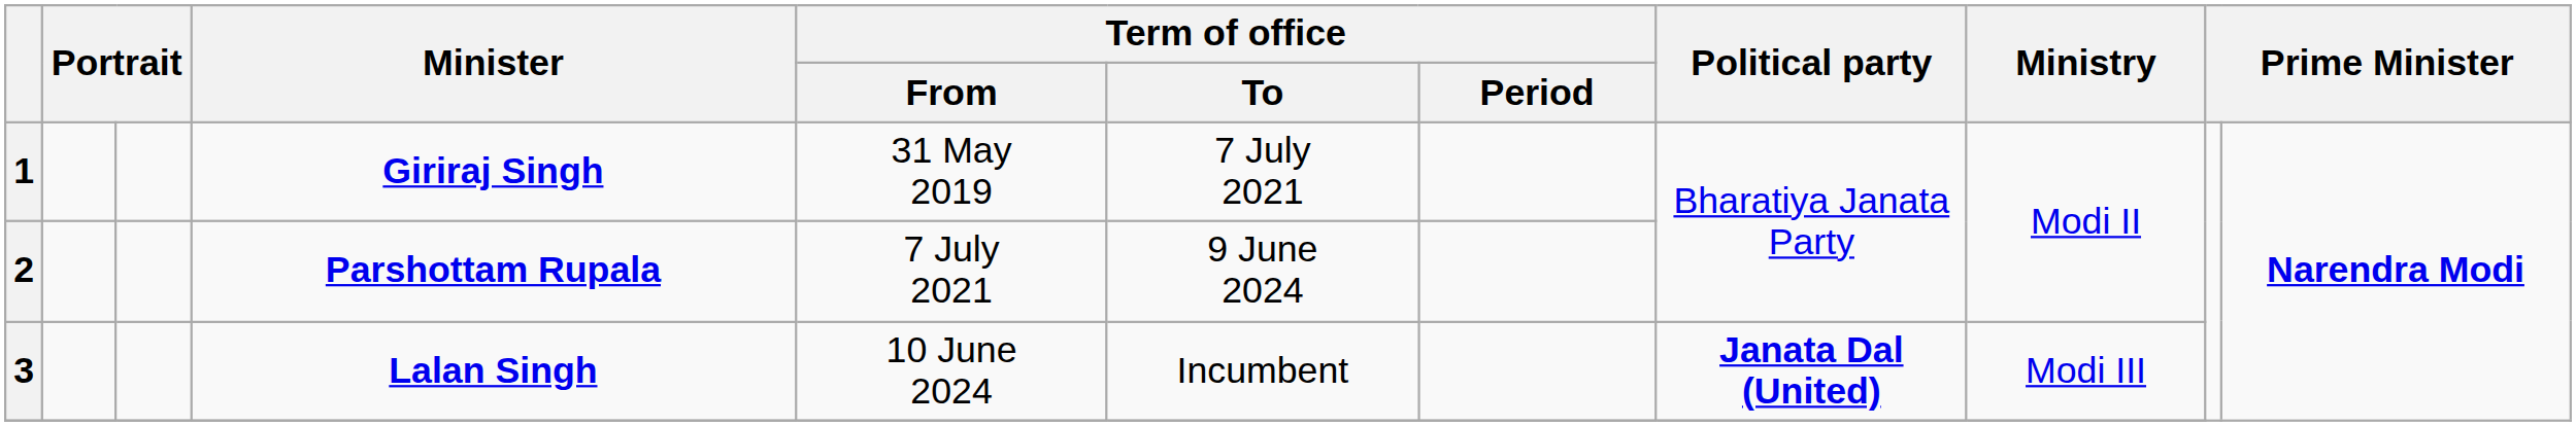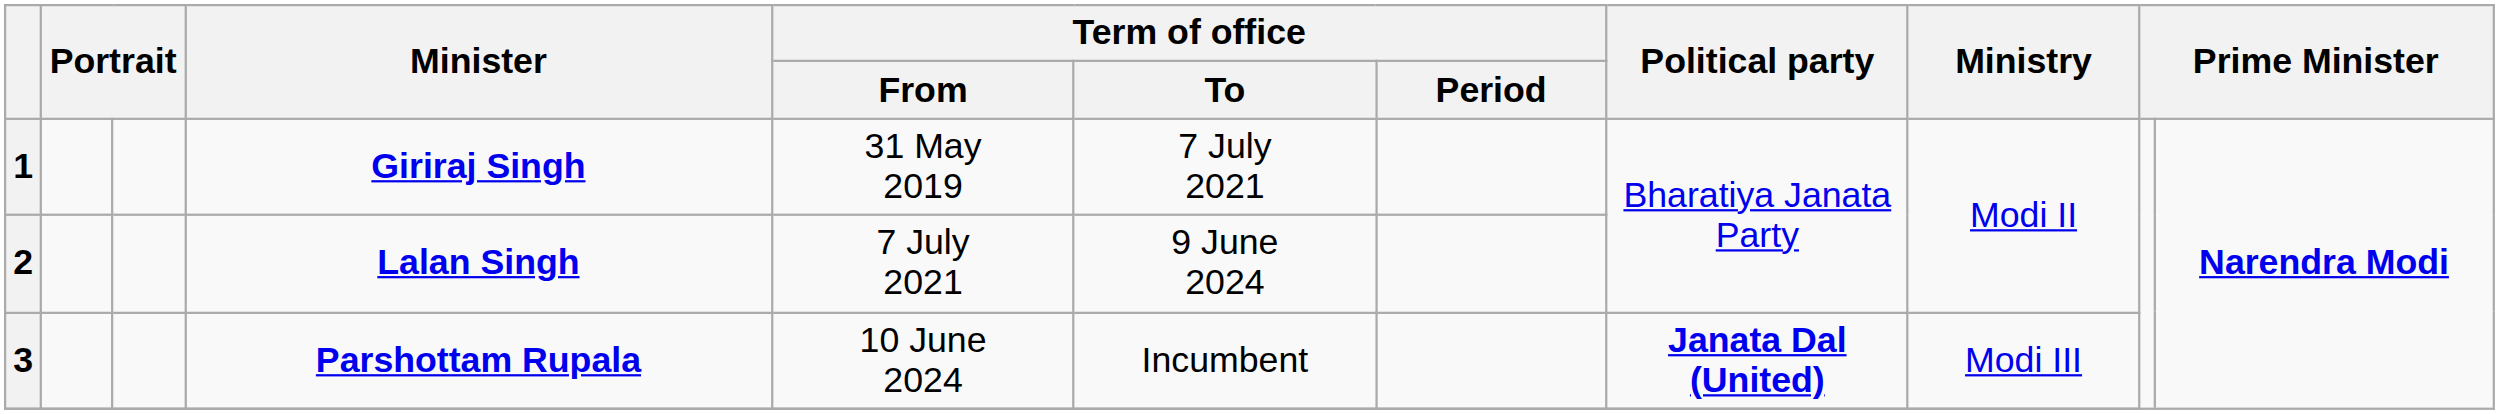2 | Minister: Parshottam Rupala -> Lalan Singh
3 | Minister: Lalan Singh -> Parshottam Rupala
